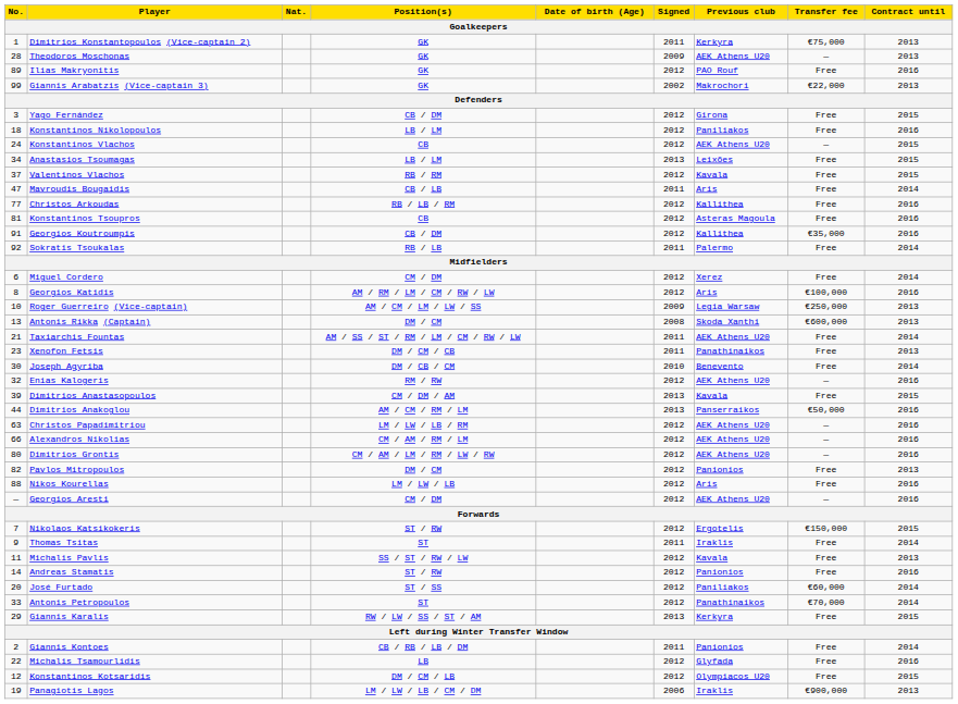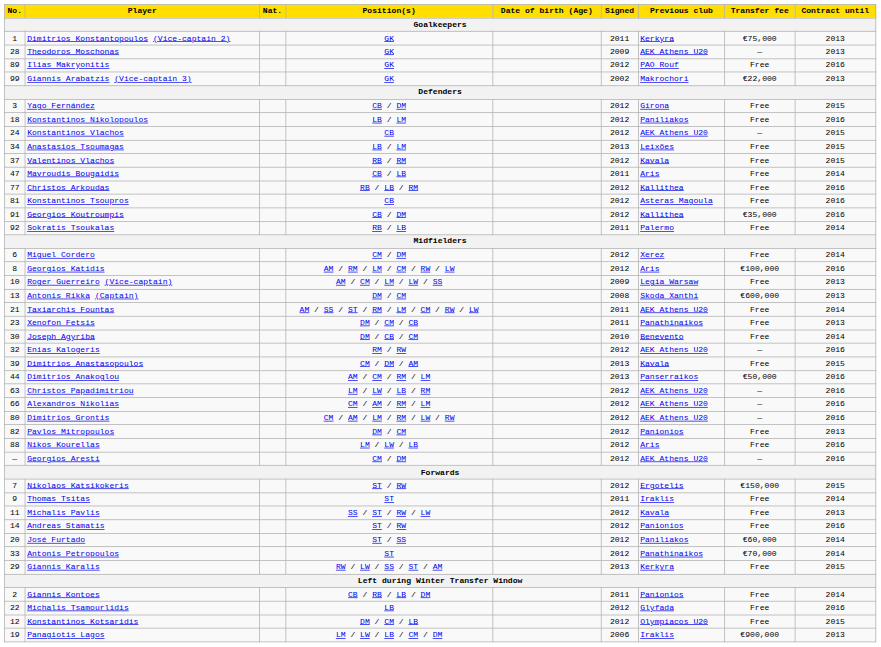Roger Guerreiro (Vice-captain) | Transfer fee: €250,000 -> Free
